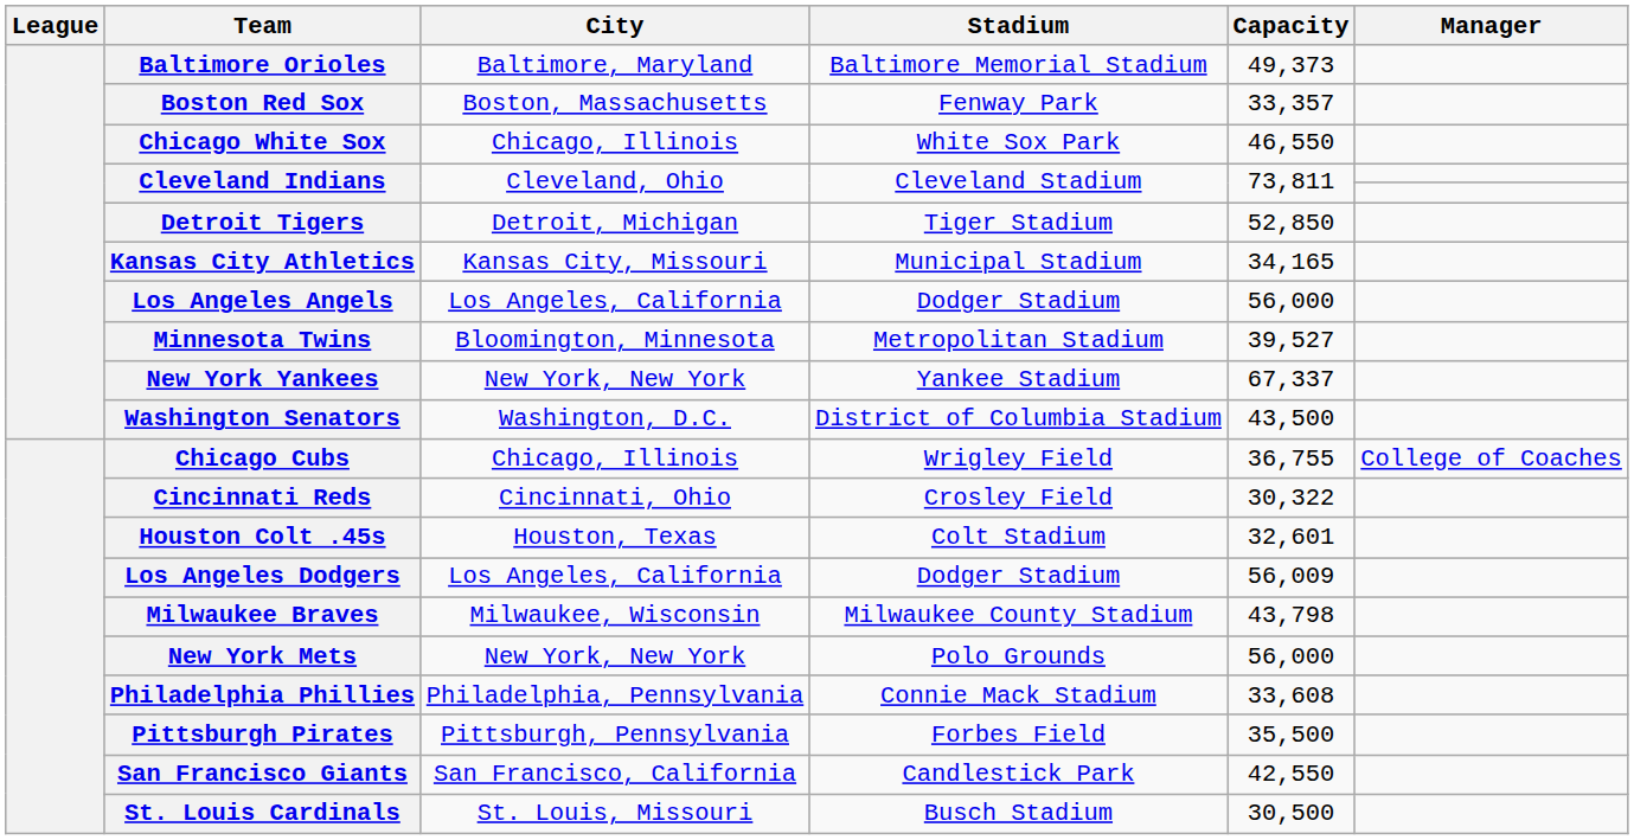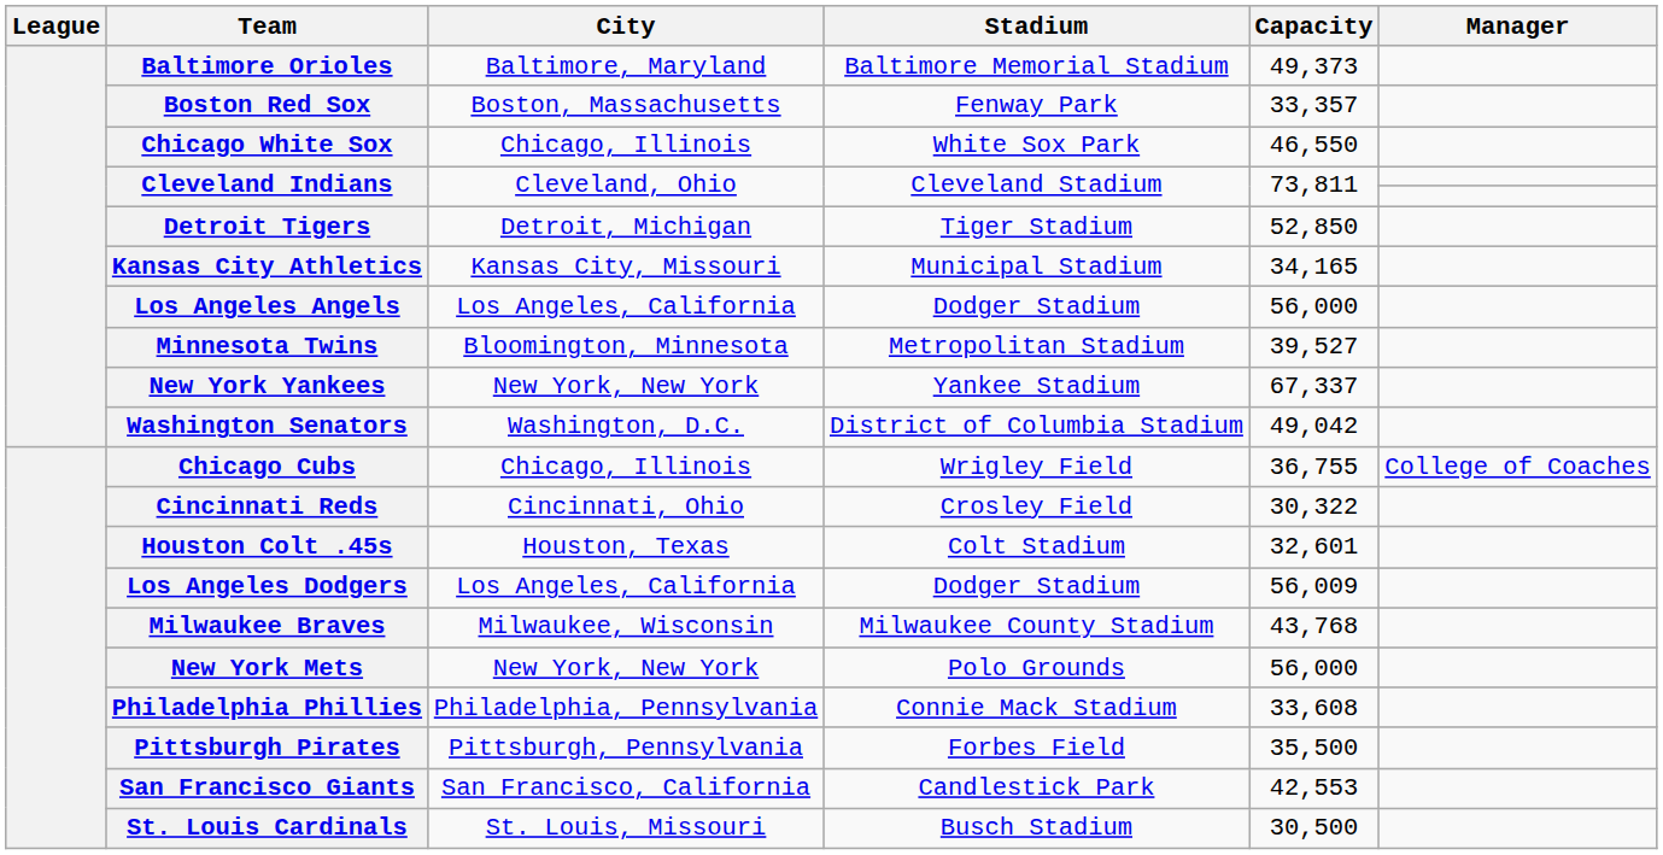Washington Senators | Capacity: 43,500 -> 49,042
Milwaukee Braves | Capacity: 43,798 -> 43,768
San Francisco Giants | Capacity: 42,550 -> 42,553
